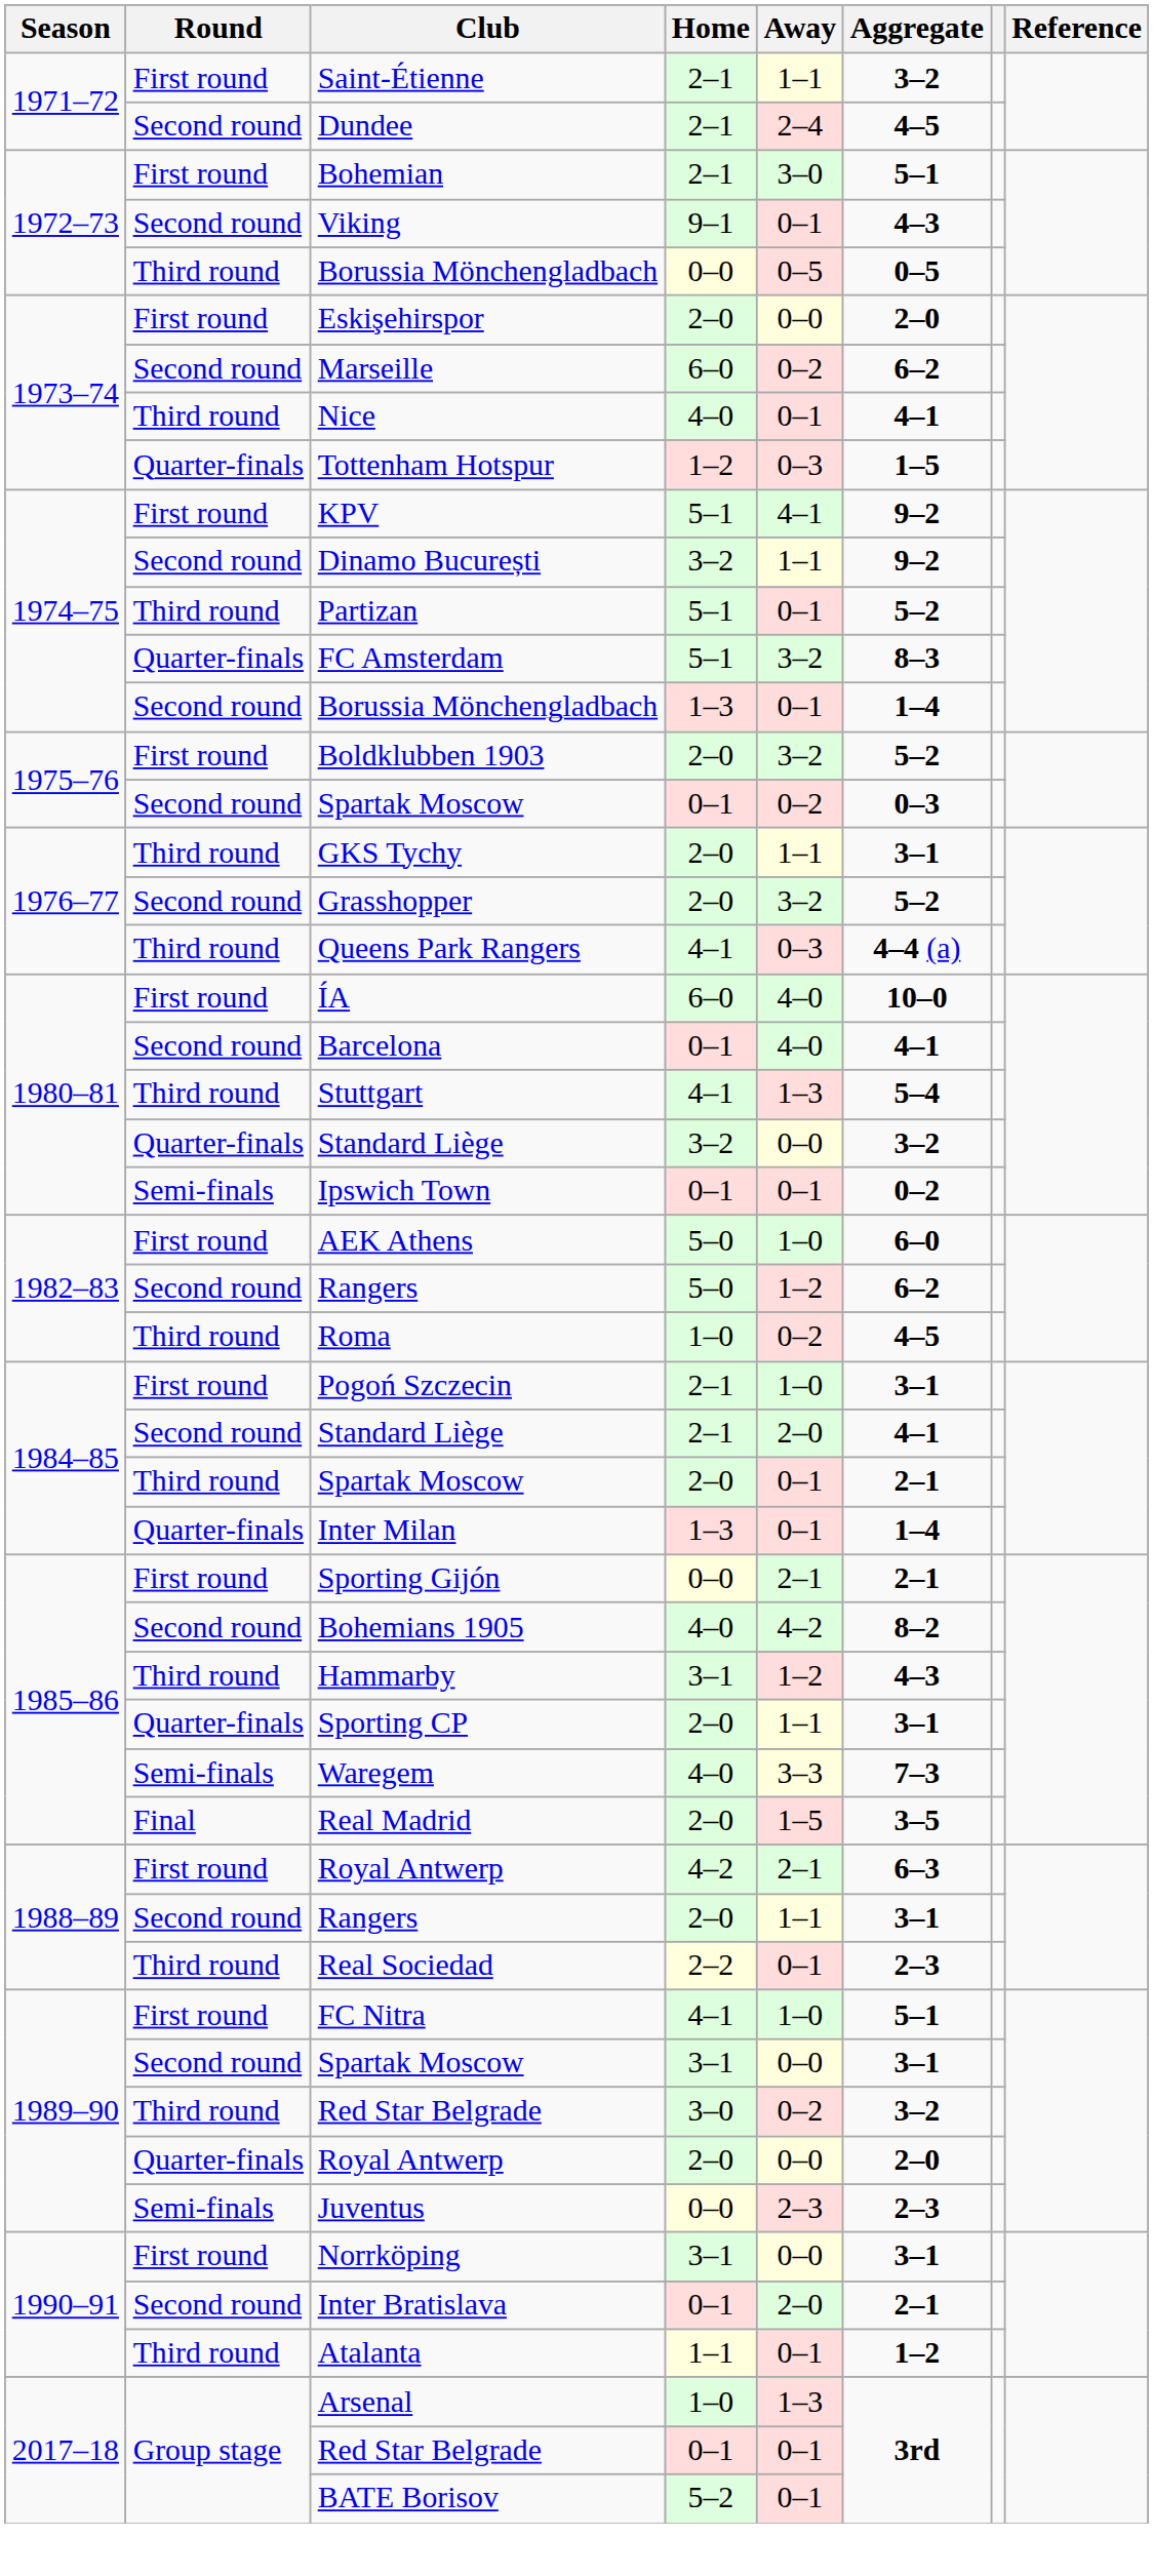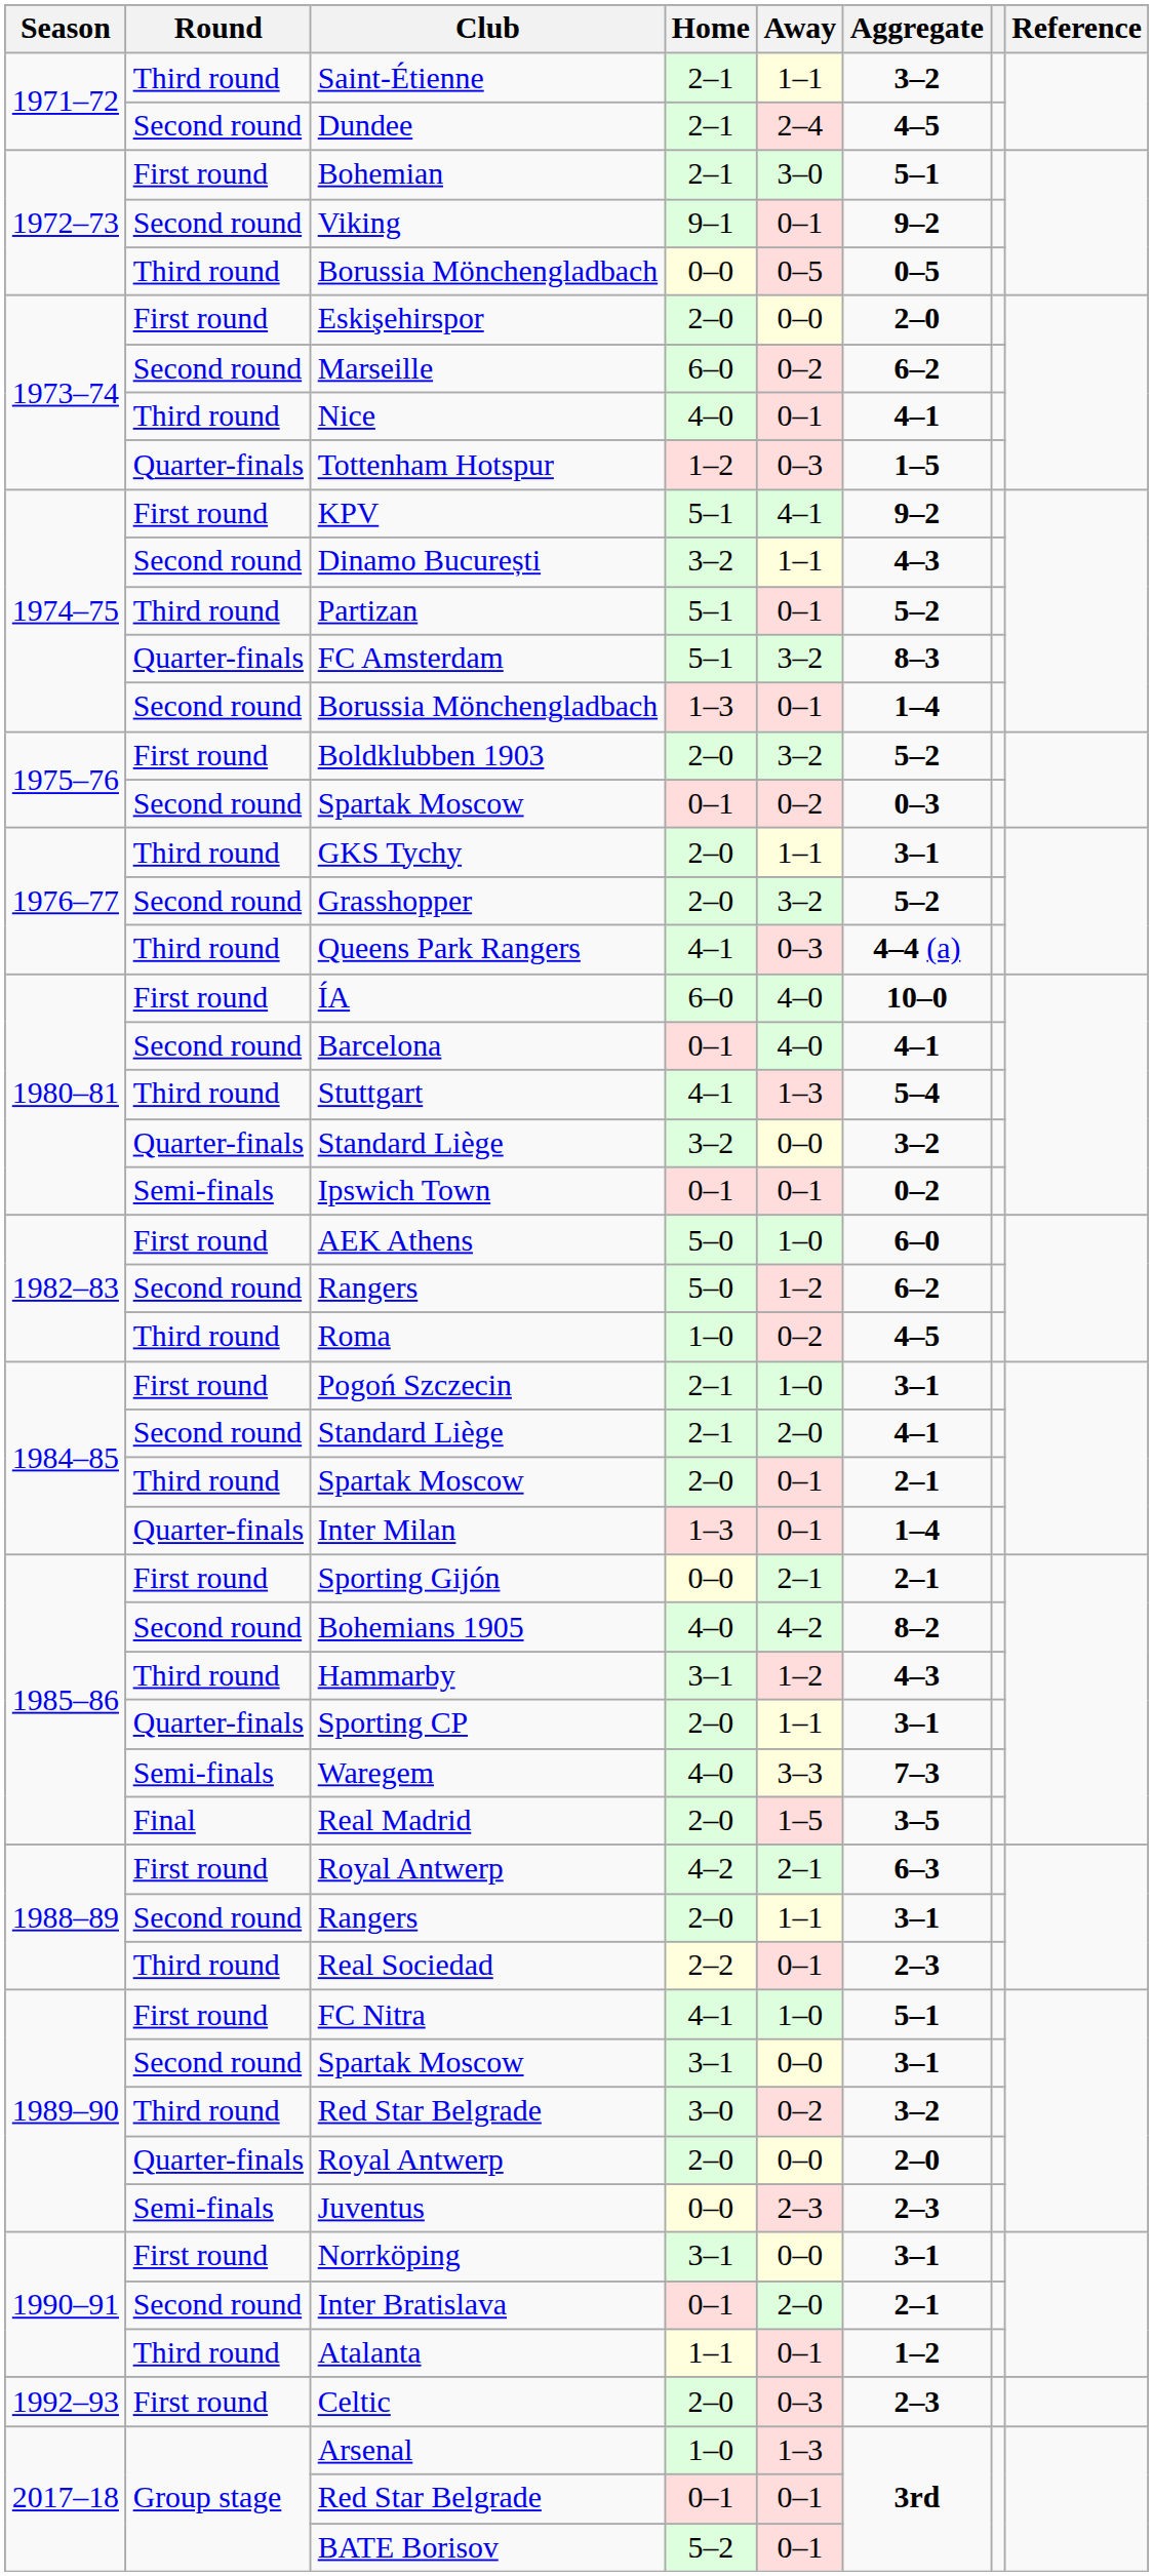Saint-Étienne | Round: First round -> Third round
Viking | Aggregate: 4–3 -> 9–2
Dinamo București | Aggregate: 9–2 -> 4–3
+ row: 1992–93 | First round | Celtic | 2–0 | 0–3 | 2–3
